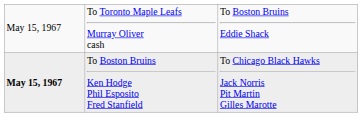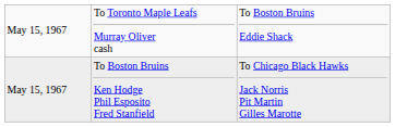row 2 | column 1: bold -> normal
